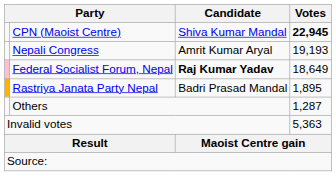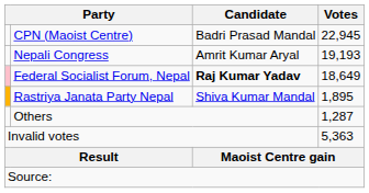CPN (Maoist Centre) | Candidate: Shiva Kumar Mandal -> Badri Prasad Mandal
CPN (Maoist Centre) | Votes: bold -> normal
Rastriya Janata Party Nepal | Candidate: Badri Prasad Mandal -> Shiva Kumar Mandal
